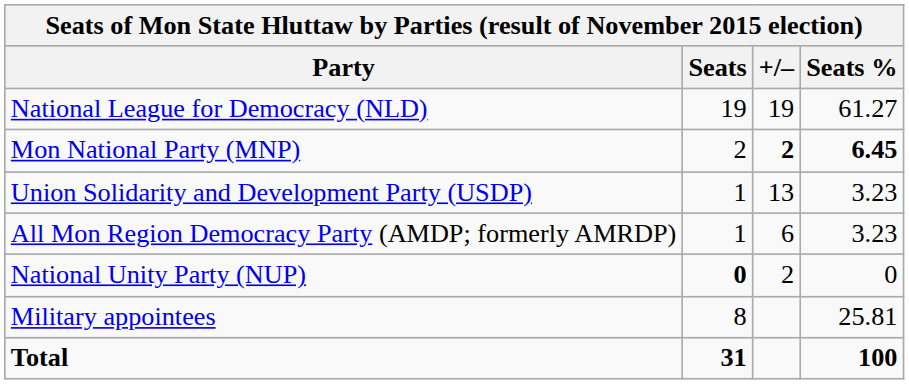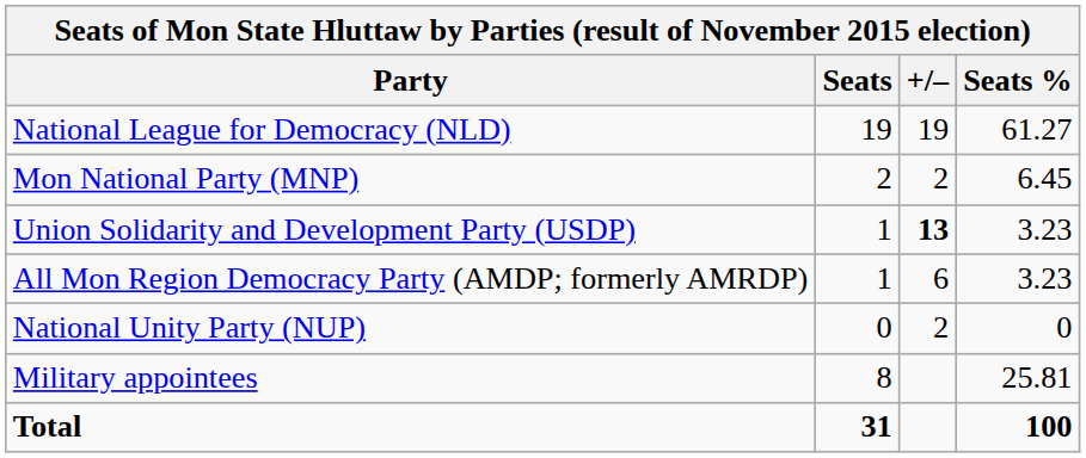Mon National Party (MNP) | +/–: bold -> normal
Mon National Party (MNP) | Seats %: bold -> normal
Union Solidarity and Development Party (USDP) | +/–: normal -> bold
National Unity Party (NUP) | Seats: bold -> normal
